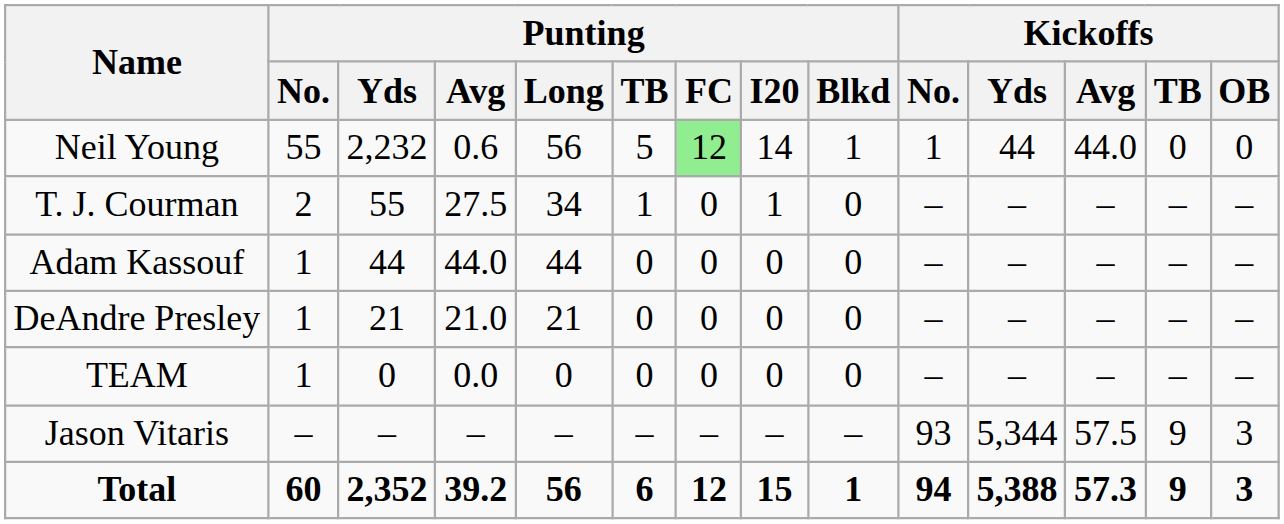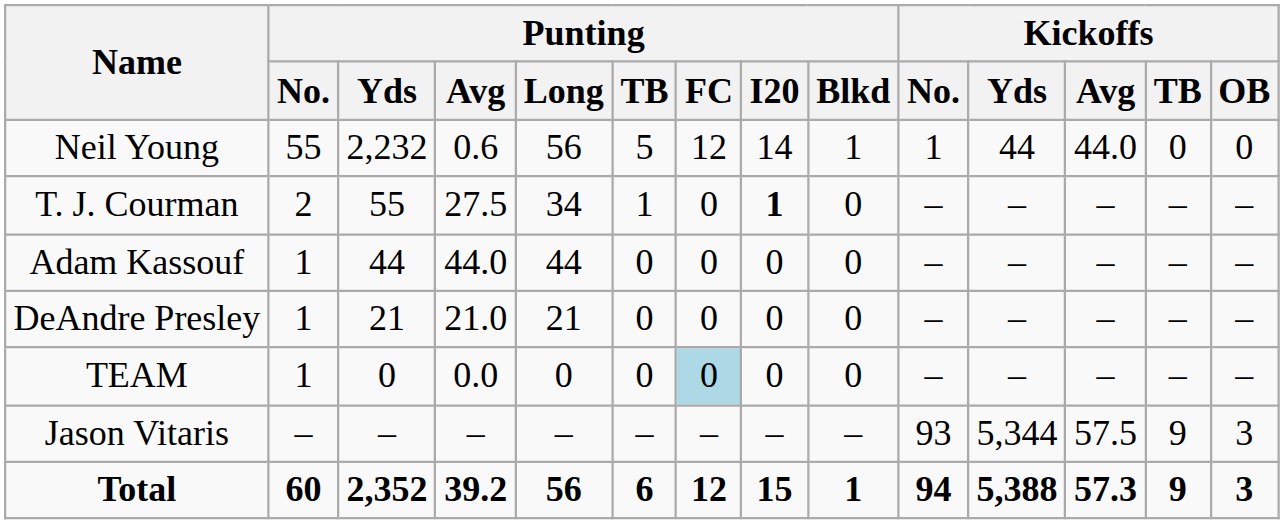Neil Young | Punting / FC: lightgreen background -> no background
T. J. Courman | Punting / I20: normal -> bold
TEAM | Punting / FC: no background -> lightblue background
